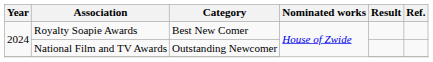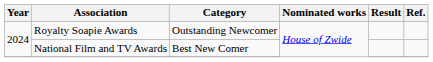Royalty Soapie Awards | Category: Best New Comer -> Outstanding Newcomer
National Film and TV Awards | Category: Outstanding Newcomer -> Best New Comer
